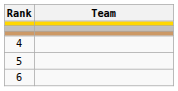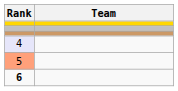row 5 | Rank: no background -> lavender background
row 6 | Rank: no background -> lightsalmon background
row 7 | Rank: normal -> bold
